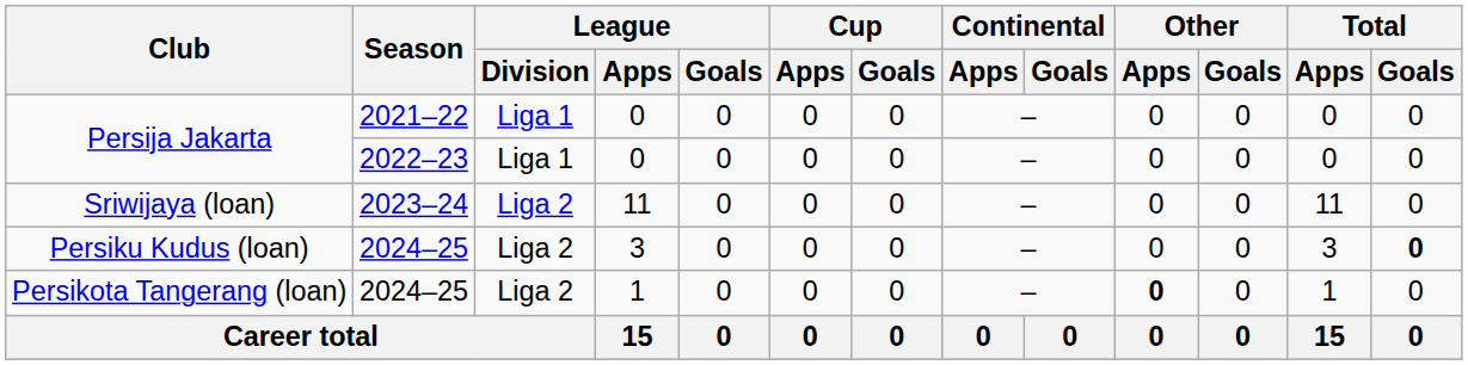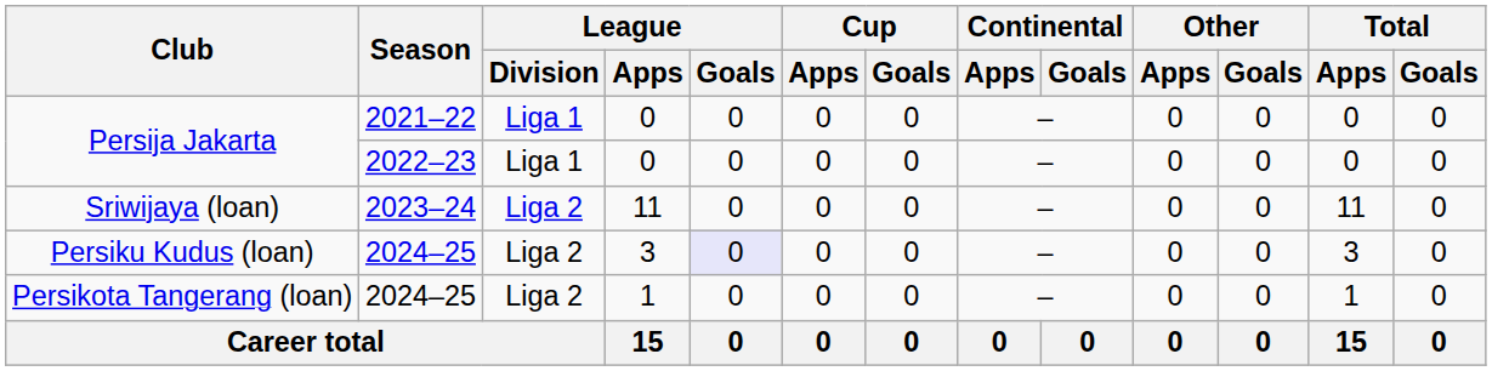Persiku Kudus (loan) | League / Goals: no background -> lavender background
Persiku Kudus (loan) | Total / Goals: bold -> normal
Persikota Tangerang (loan) | Other / Apps: bold -> normal
